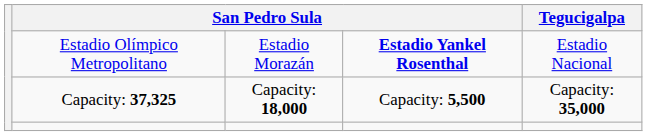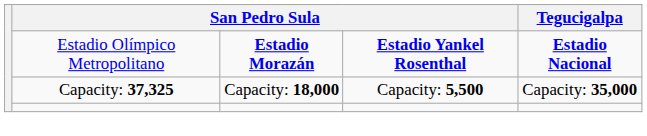Estadio Olímpico Metropolitano | column 3: normal -> bold
Estadio Olímpico Metropolitano | Tegucigalpa: normal -> bold
